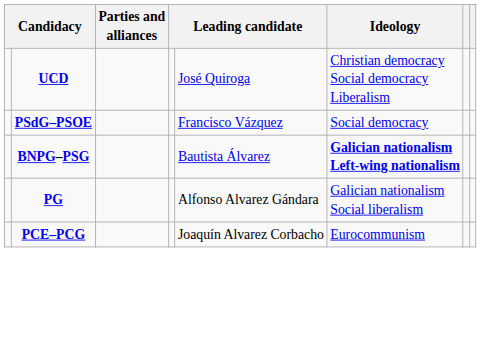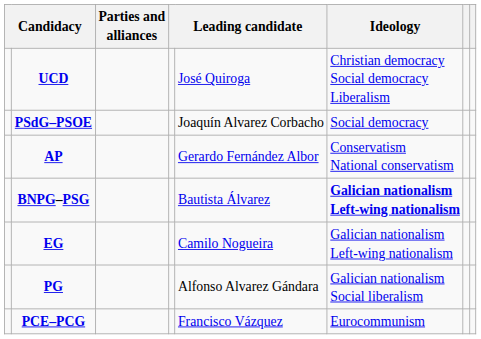PSdG–PSOE | column 5: Francisco Vázquez -> Joaquín Alvarez Corbacho
+ row: AP | Gerardo Fernández Albor | Conservatism National conservatism
+ row: EG | Camilo Nogueira | Galician nationalism Left-wing nationalism
PCE–PCG | column 5: Joaquín Alvarez Corbacho -> Francisco Vázquez
